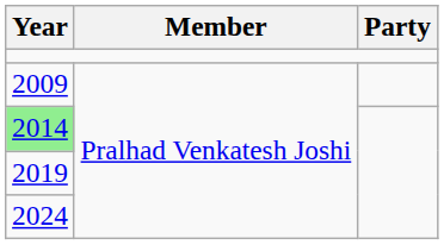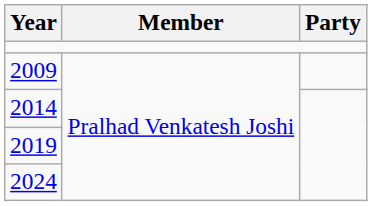2014 | Year: lightgreen background -> no background
